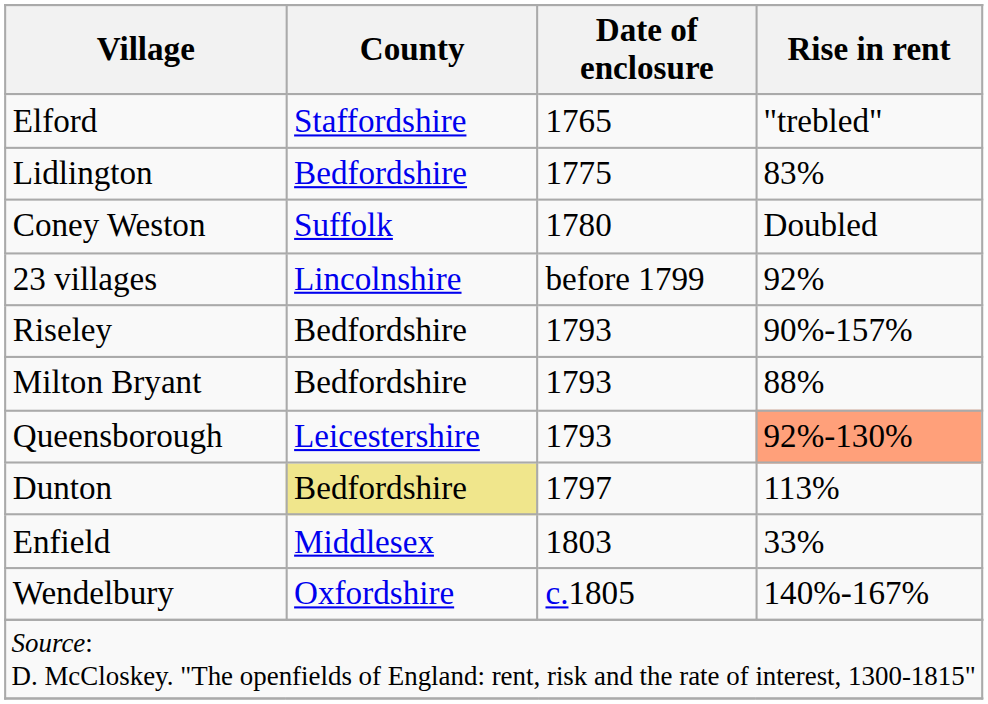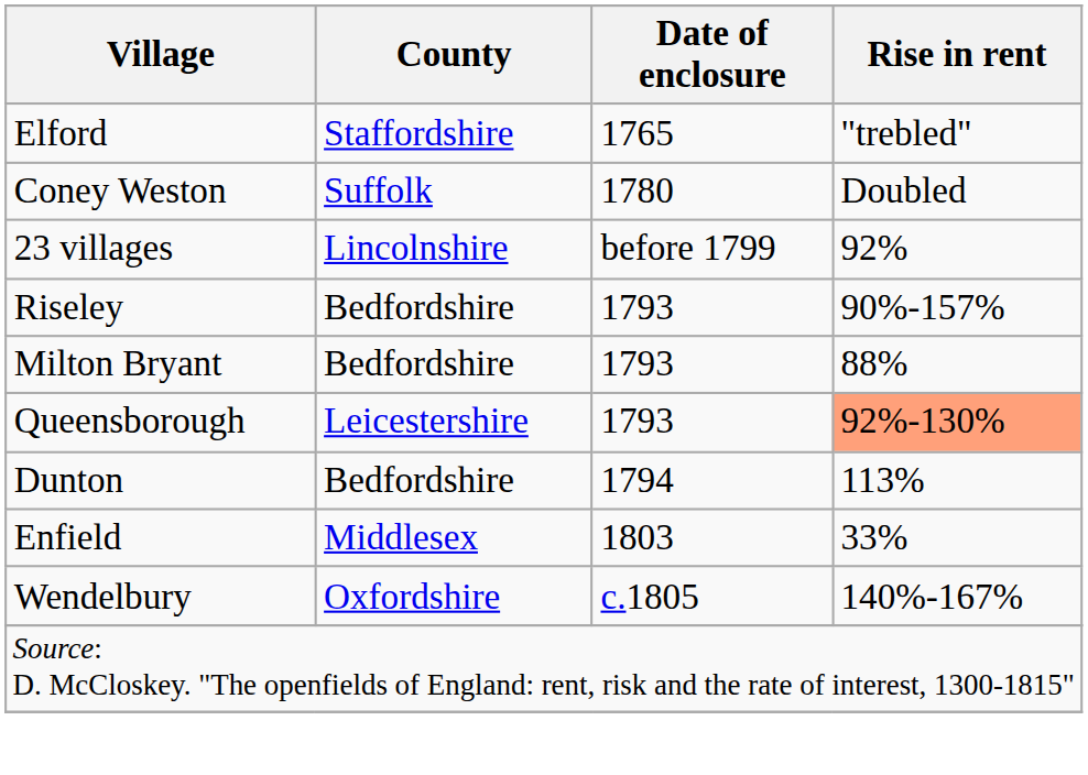- row: Lidlington | Bedfordshire | 1775 | 83%
Dunton | County: khaki background -> no background
Dunton | Date of enclosure: 1797 -> 1794
